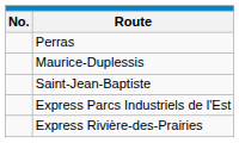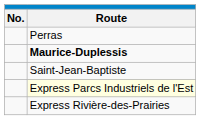Maurice-Duplessis | Route: normal -> bold
Express Parcs Industriels de l'Est | Route: no background -> lightyellow background
